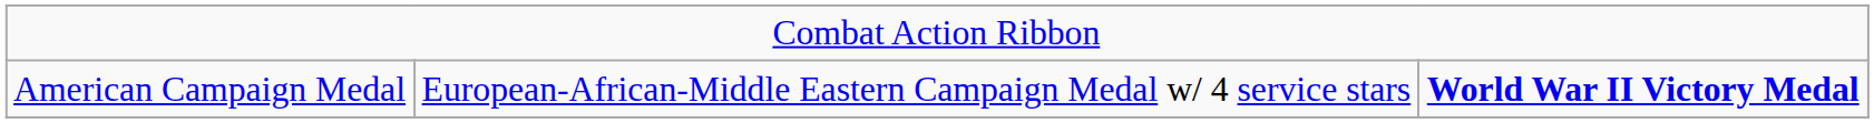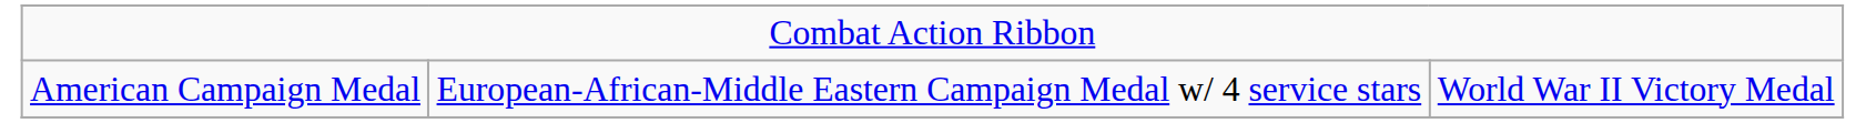American Campaign Medal | column 3: bold -> normal
